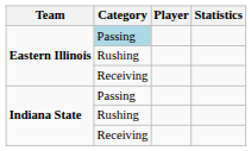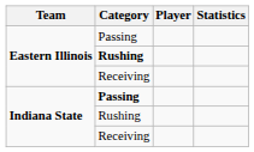Eastern Illinois / Passing | Category: lightblue background -> no background
Eastern Illinois / Rushing | Category: normal -> bold
Indiana State / Passing | Category: normal -> bold
